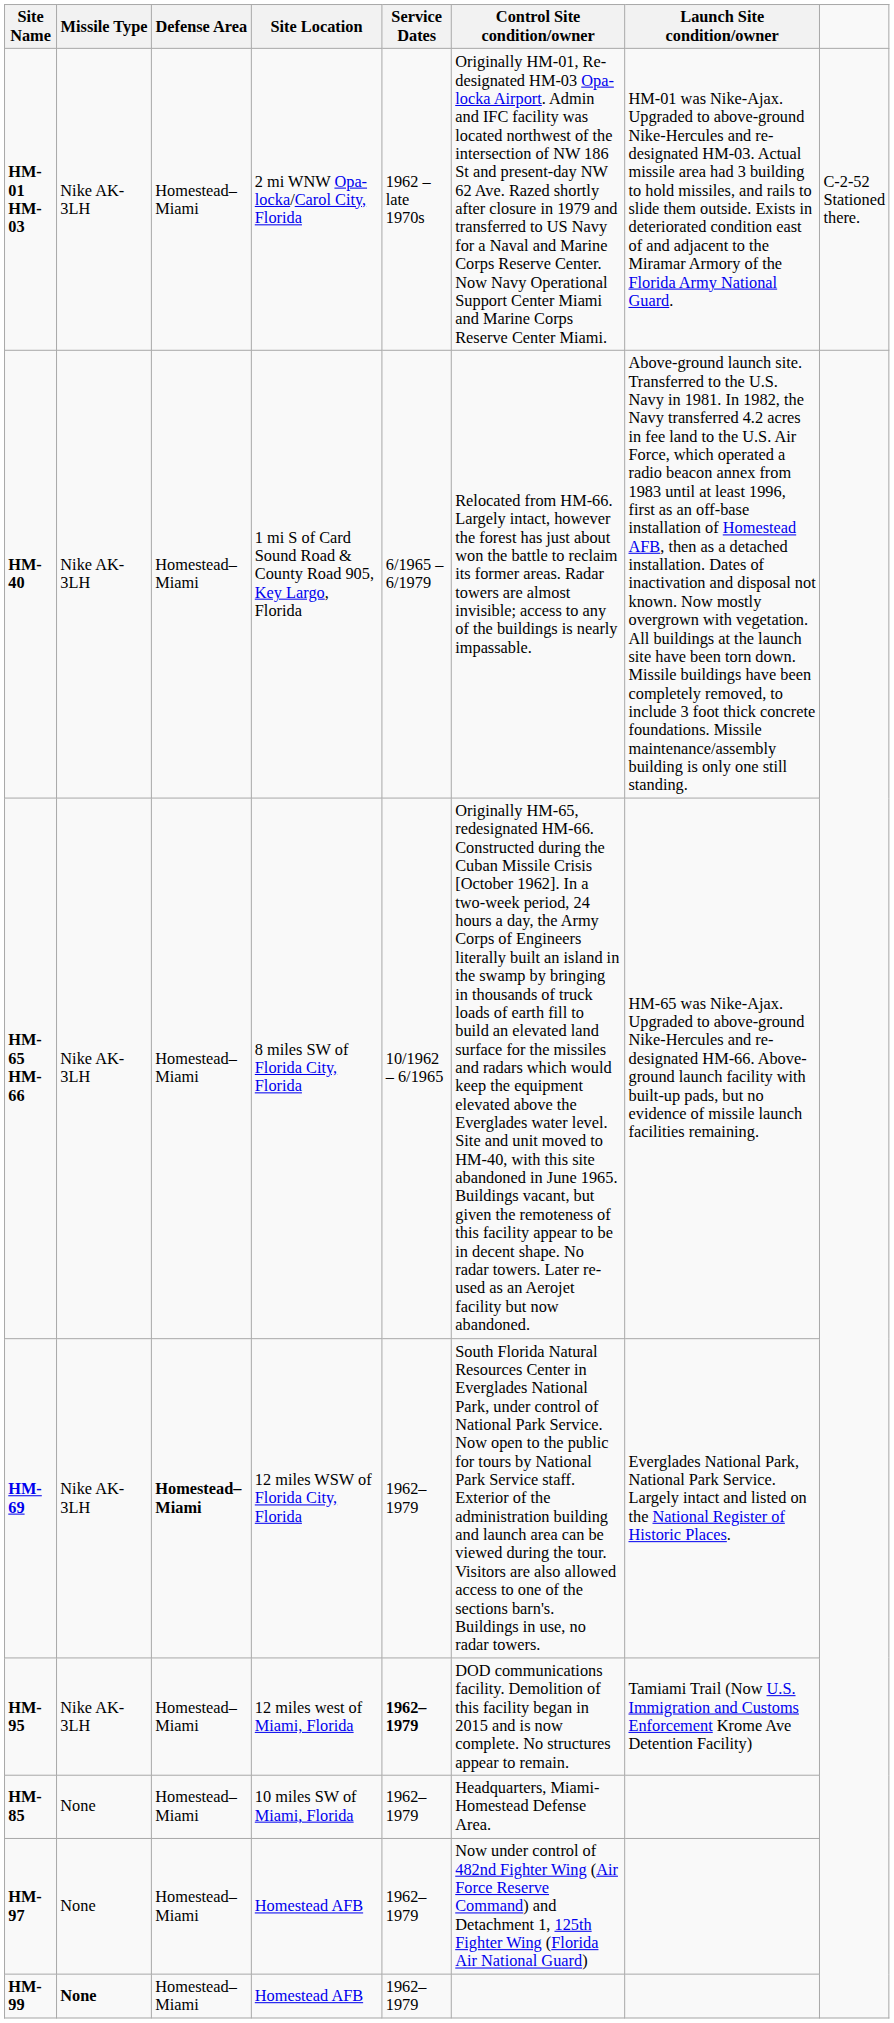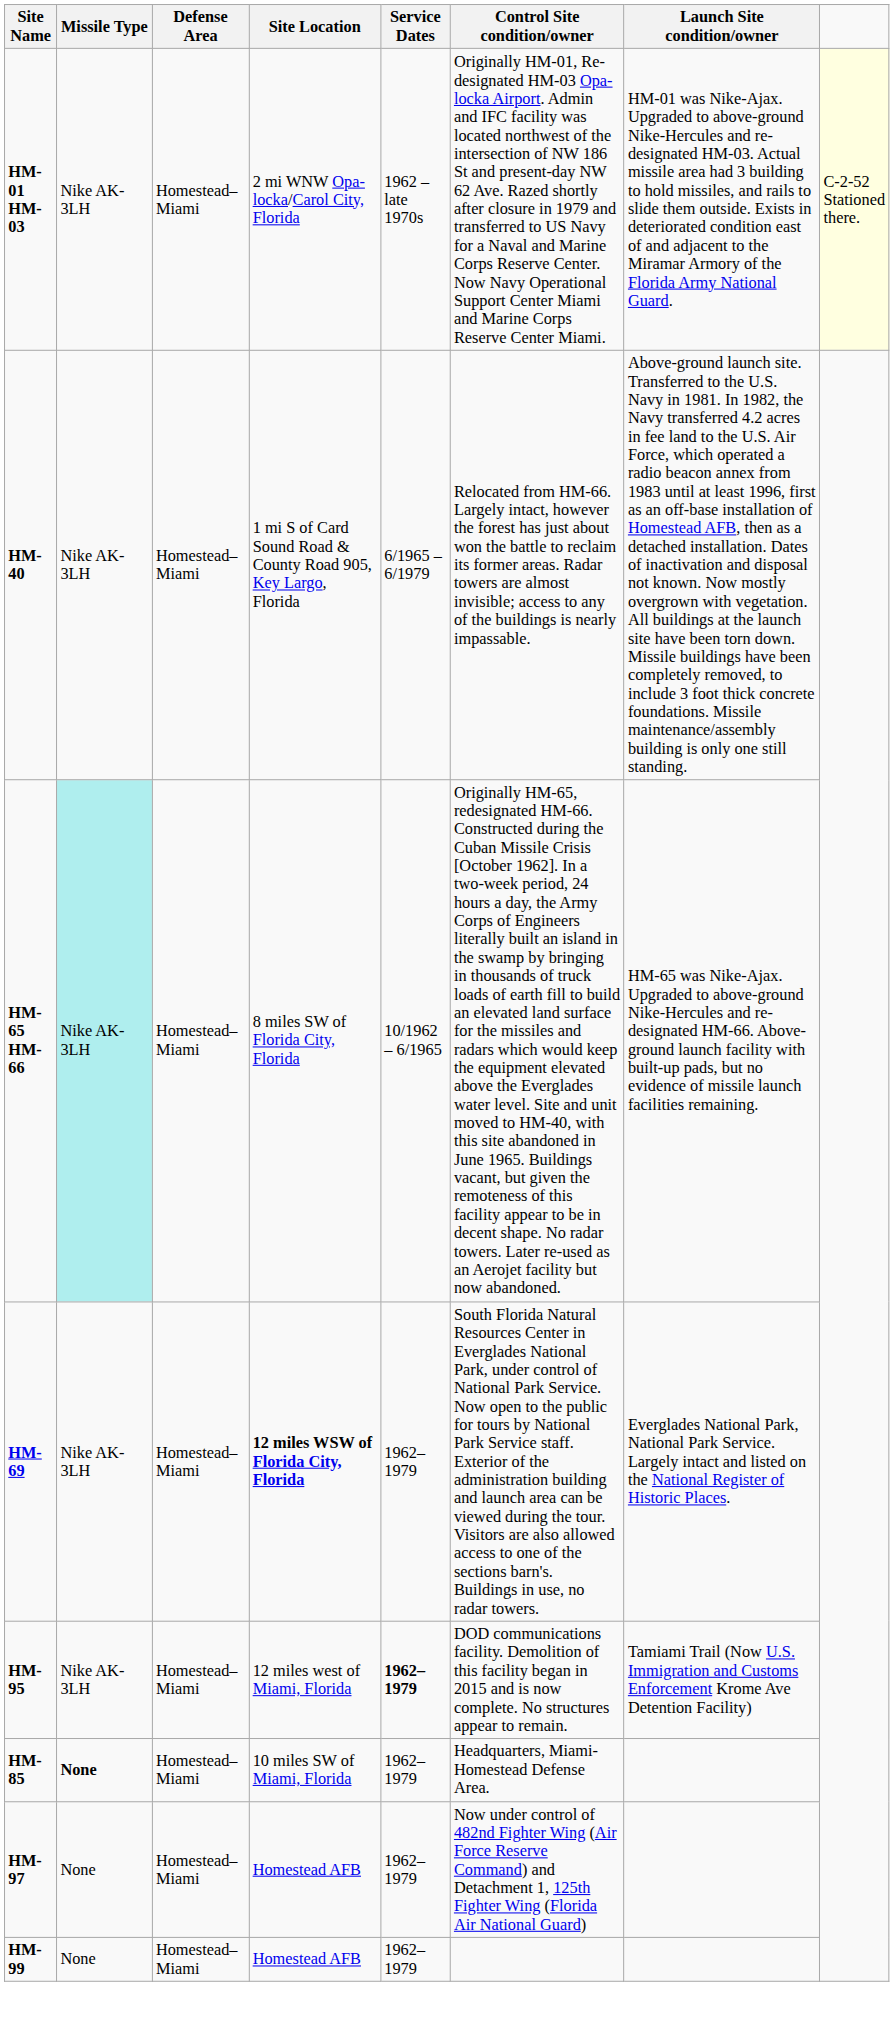HM-01 HM-03 | column 8: no background -> lightyellow background
HM-65 HM-66 | Missile Type: no background -> paleturquoise background
HM-69 | Defense Area: bold -> normal
HM-69 | Site Location: normal -> bold
HM-85 | Missile Type: normal -> bold
HM-99 | Missile Type: bold -> normal
